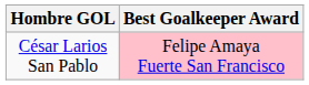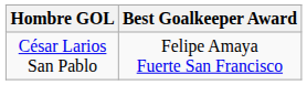César Larios San Pablo | Best Goalkeeper Award: pink background -> no background
